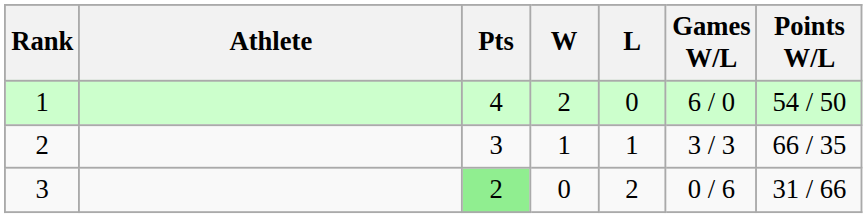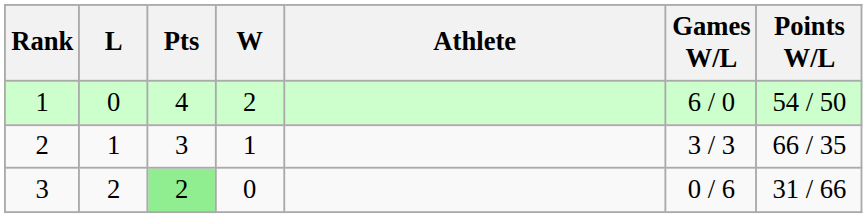columns swapped: Athlete <-> L
